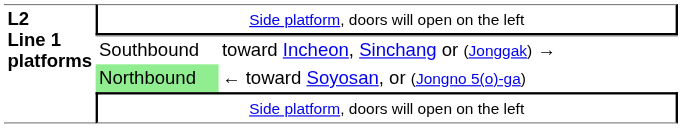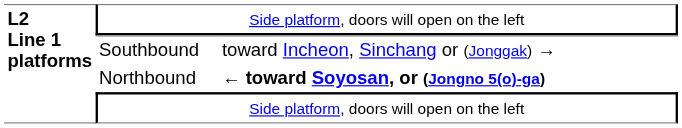Northbound | column 2: lightgreen background -> no background
Northbound | column 3: normal -> bold
